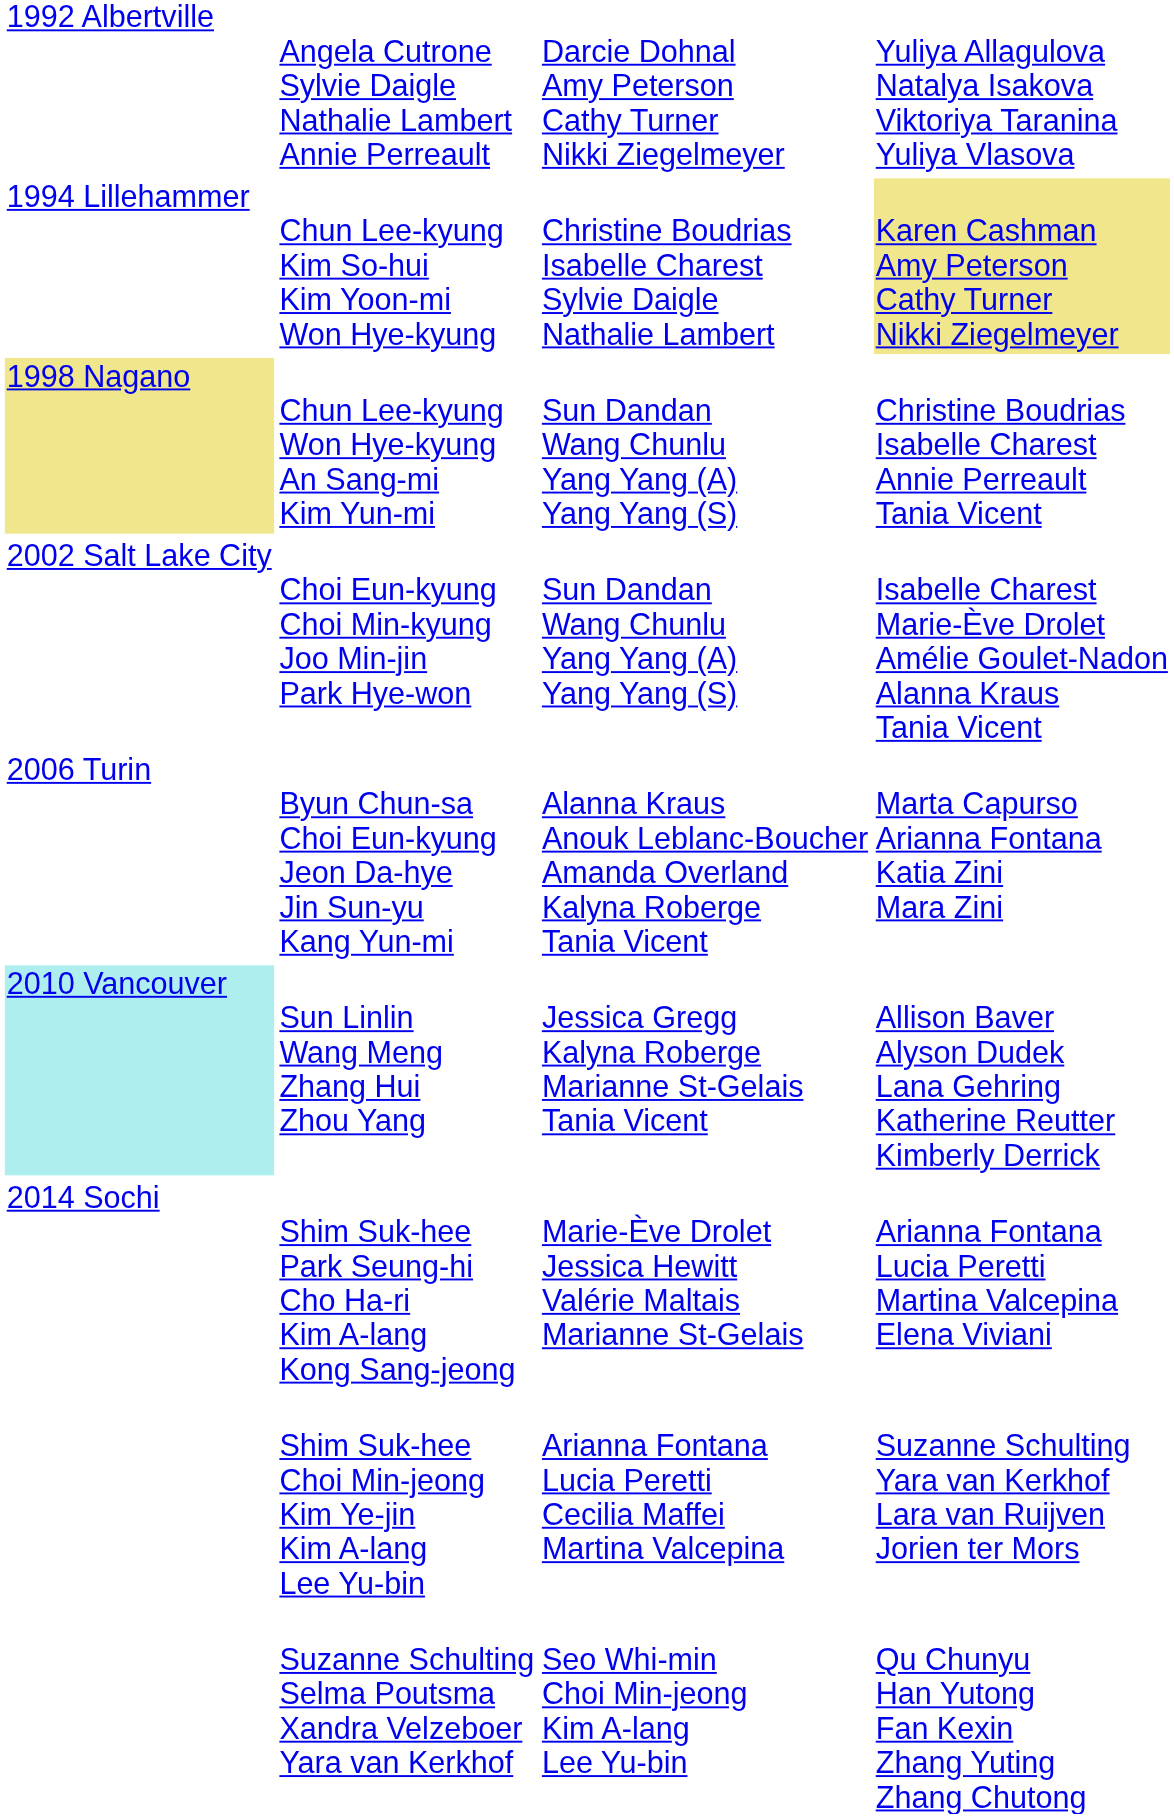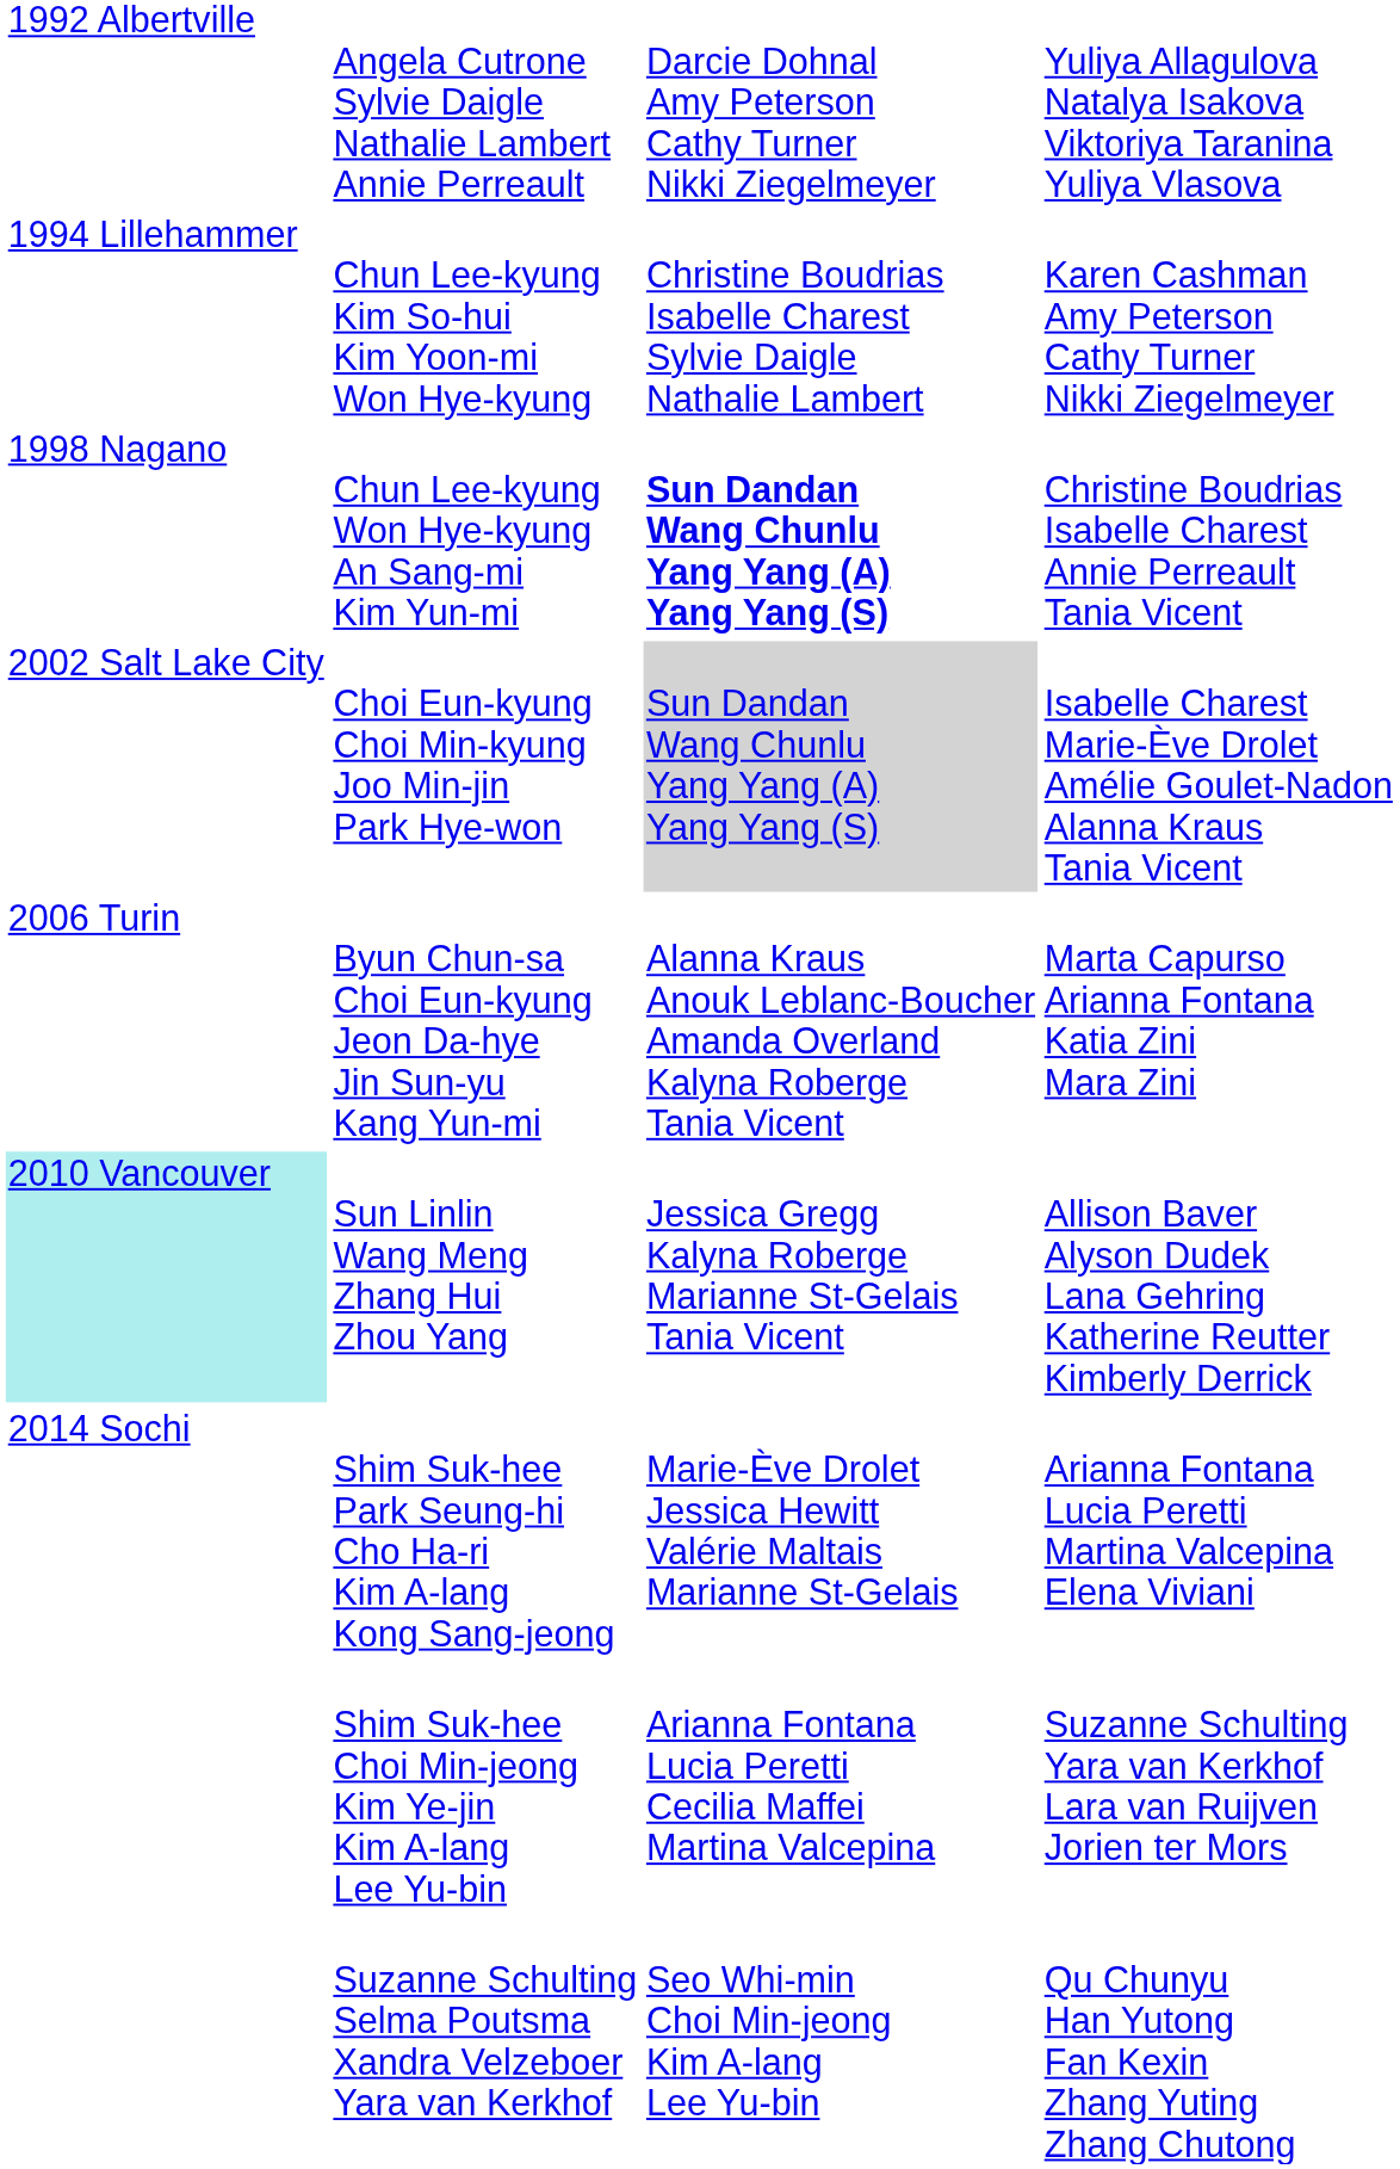Chun Lee-kyung Kim So-hui Kim Yoon-mi Won Hye-kyung | column 4: khaki background -> no background
Chun Lee-kyung Won Hye-kyung An Sang-mi Kim Yun-mi | column 1: khaki background -> no background
Chun Lee-kyung Won Hye-kyung An Sang-mi Kim Yun-mi | column 3: normal -> bold
Choi Eun-kyung Choi Min-kyung Joo Min-jin Park Hye-won | column 3: no background -> lightgrey background
